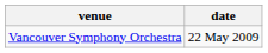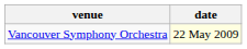Vancouver Symphony Orchestra | date: no background -> lightyellow background
